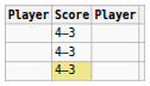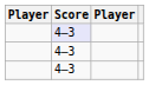row 2 | Score: no background -> lavender background
row 4 | Score: khaki background -> no background
